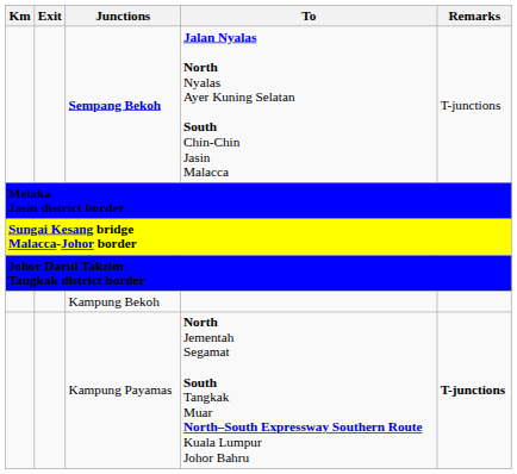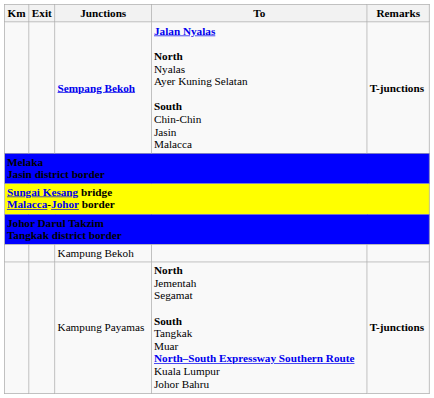Sempang Bekoh | Remarks: normal -> bold
